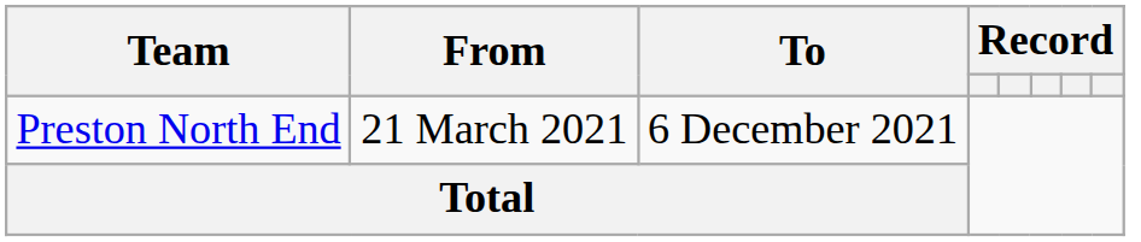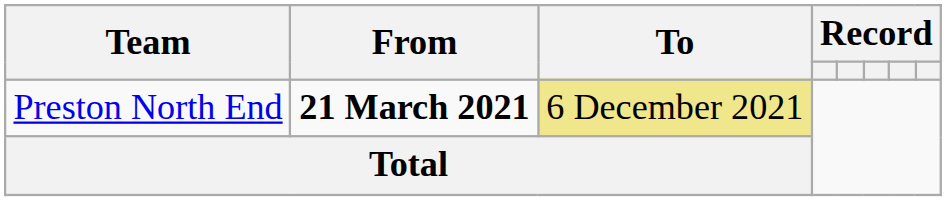Preston North End | From: normal -> bold
Preston North End | To: no background -> khaki background
